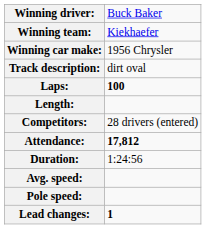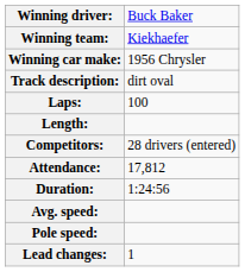Laps: | column 2: bold -> normal
Attendance: | column 2: bold -> normal
Lead changes: | column 2: bold -> normal
